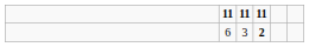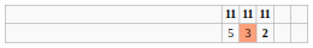row 2 | column 2: 6 -> 5
row 2 | column 3: no background -> lightsalmon background
